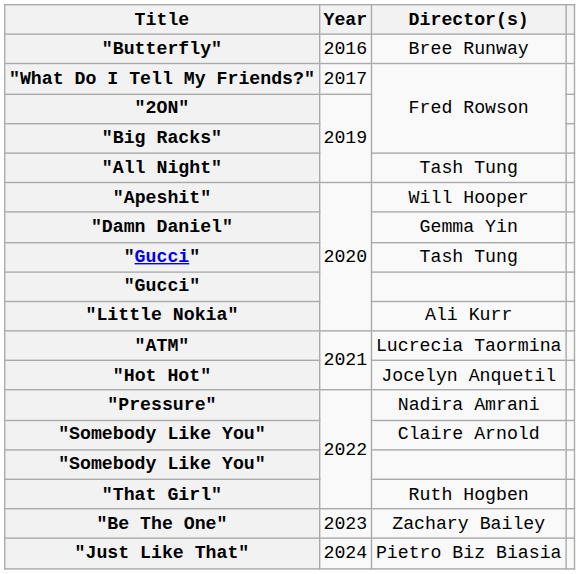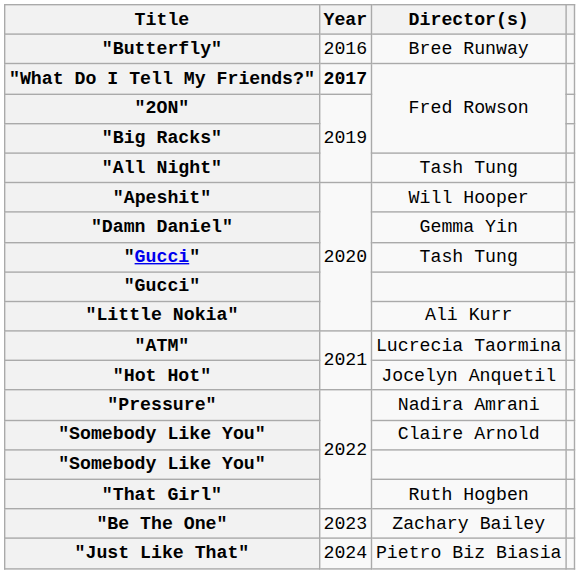"What Do I Tell My Friends?" | Year: normal -> bold
